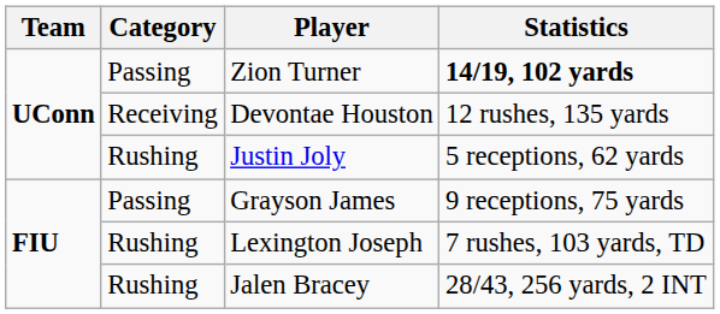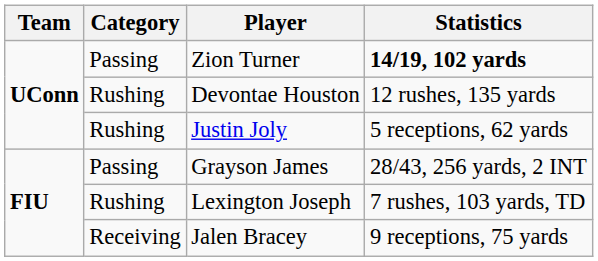Devontae Houston | Category: Receiving -> Rushing
Grayson James | Statistics: 9 receptions, 75 yards -> 28/43, 256 yards, 2 INT
Jalen Bracey | Category: Rushing -> Receiving
Jalen Bracey | Statistics: 28/43, 256 yards, 2 INT -> 9 receptions, 75 yards
